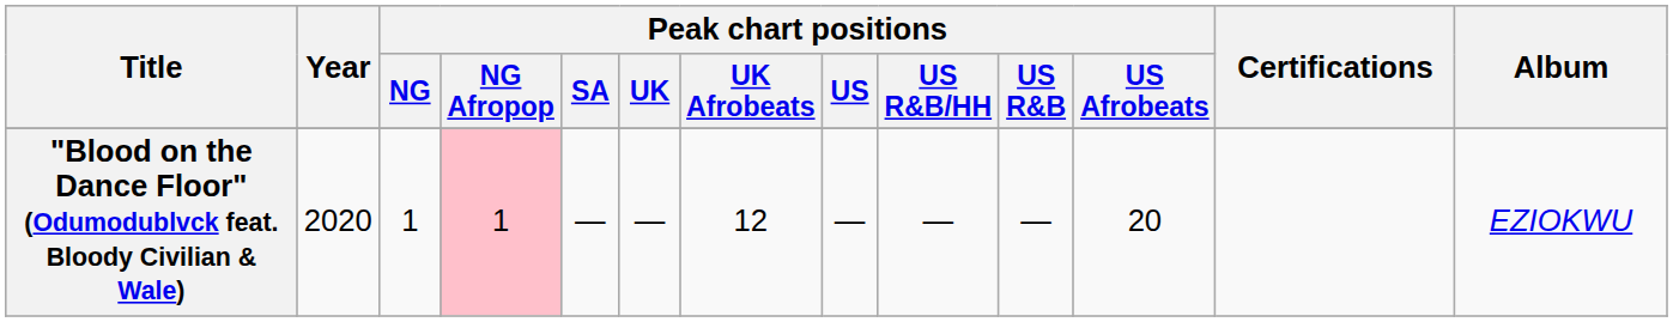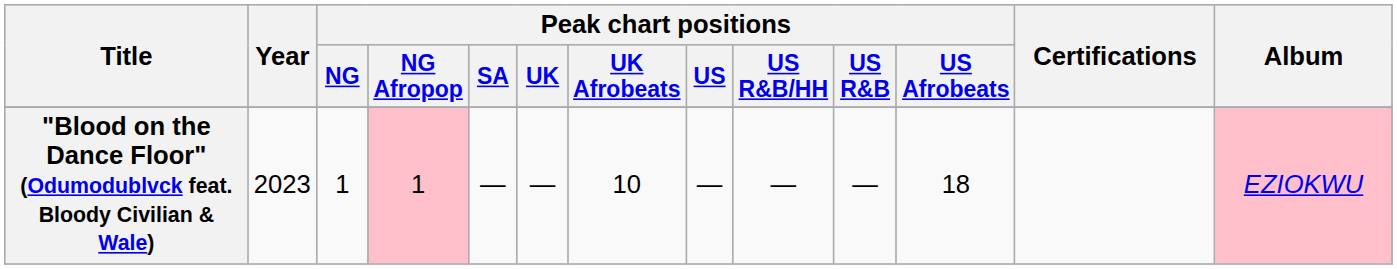row 3 | Year: 2020 -> 2023
row 3 | Peak chart positions / UK Afrobeats: 12 -> 10
row 3 | Peak chart positions / US Afrobeats: 20 -> 18
row 3 | Album: no background -> pink background
